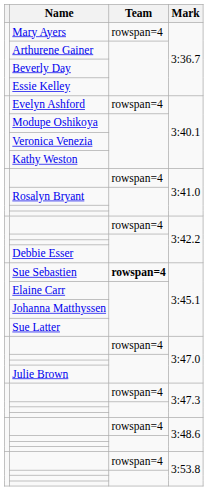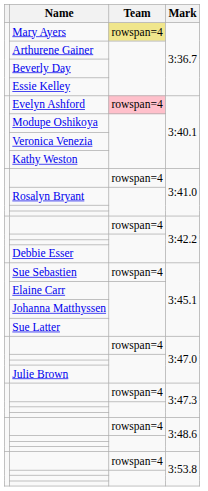Mary Ayers | Team: no background -> khaki background
Evelyn Ashford | Team: no background -> pink background
Sue Sebastien | Team: bold -> normal
